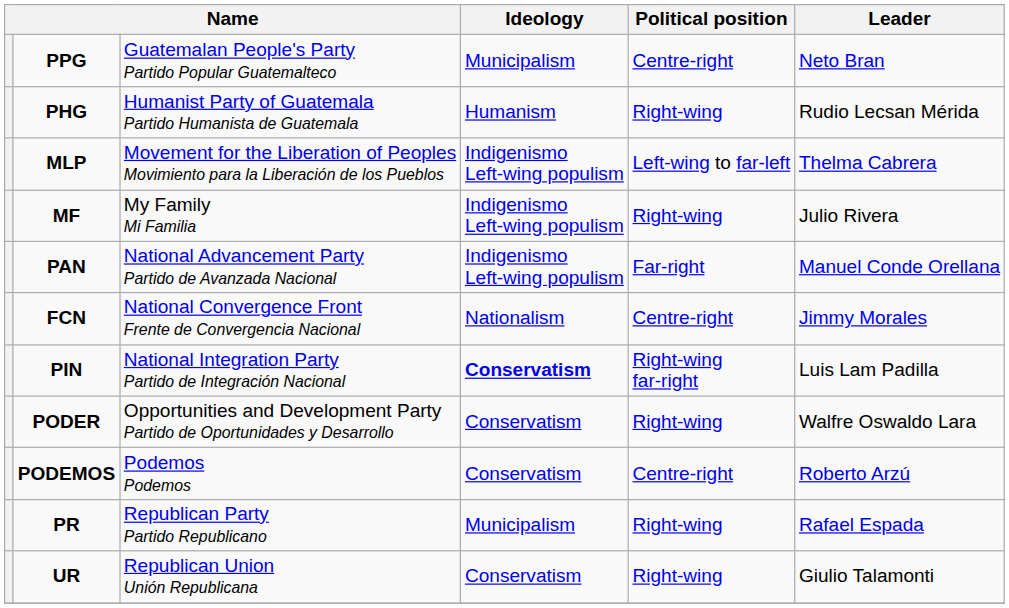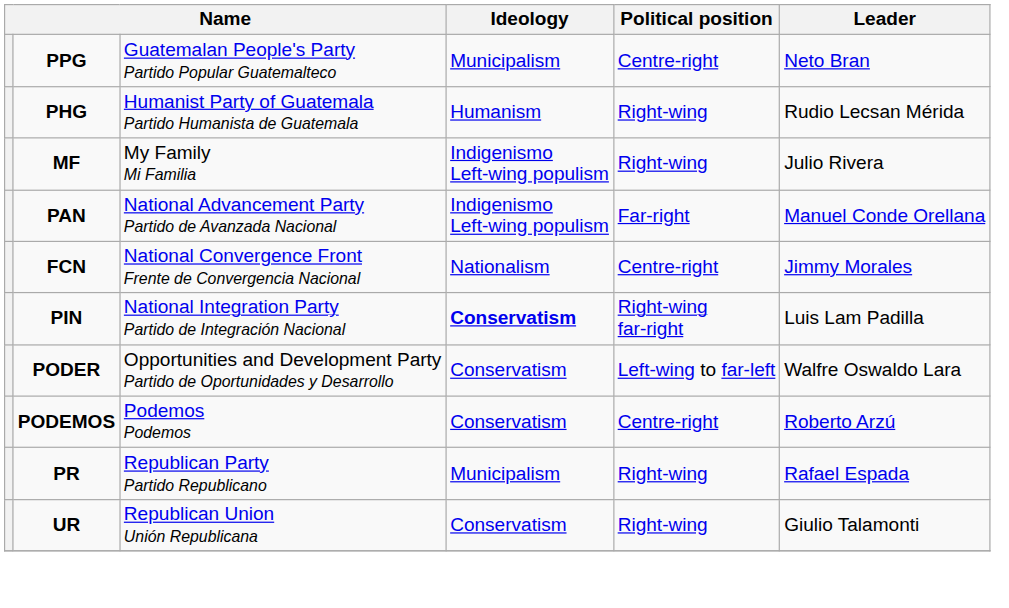- row: MLP | Movement for the Liberation of Peoples Movimiento para la Liberación de los Pueblos | Indigenismo Left-wing populism | Left-wing to far-left | Thelma Cabrera
PODER | Political position: Right-wing -> Left-wing to far-left
